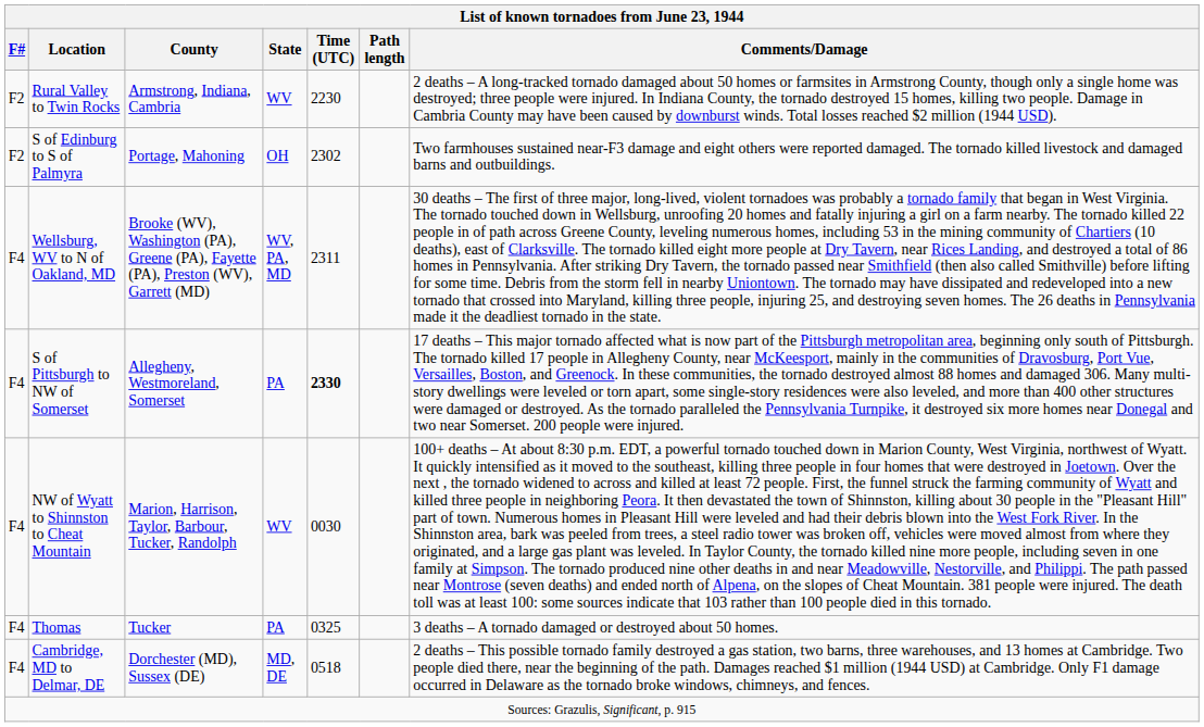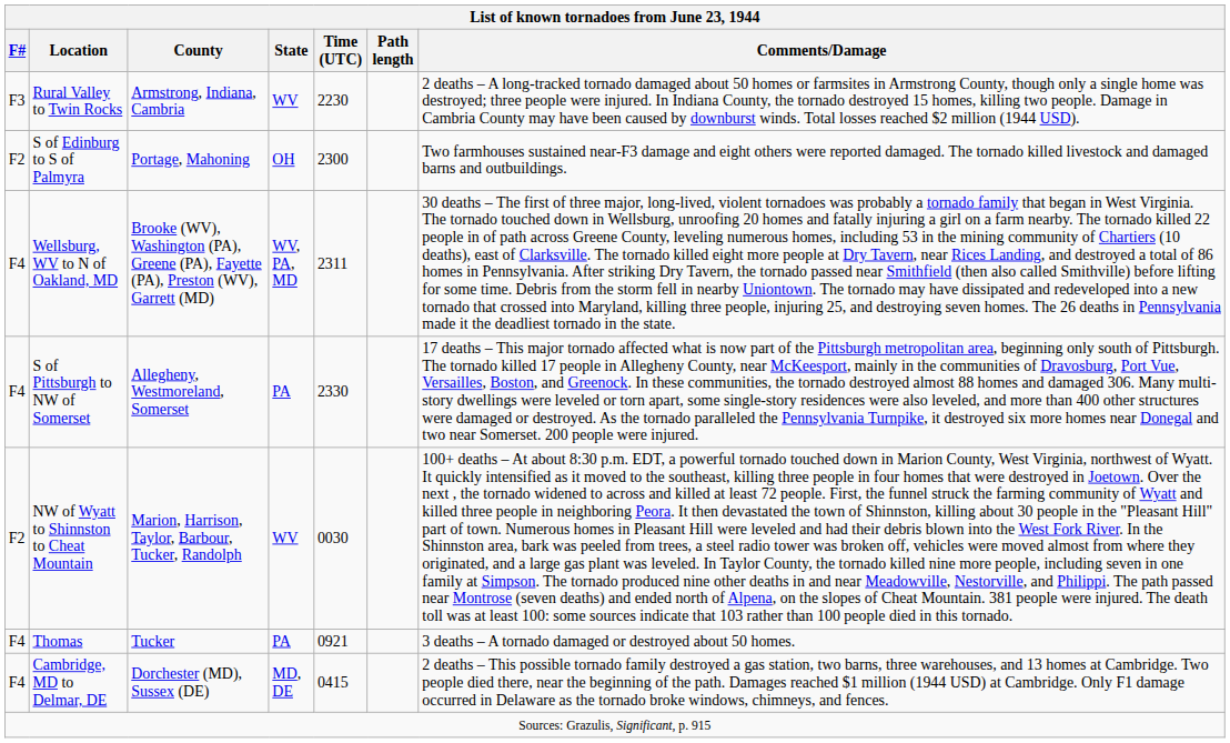Rural Valley to Twin Rocks | F#: F2 -> F3
S of Edinburg to S of Palmyra | Time (UTC): 2302 -> 2300
S of Pittsburgh to NW of Somerset | Time (UTC): bold -> normal
NW of Wyatt to Shinnston to Cheat Mountain | F#: F4 -> F2
Thomas | Time (UTC): 0325 -> 0921
Cambridge, MD to Delmar, DE | Time (UTC): 0518 -> 0415
